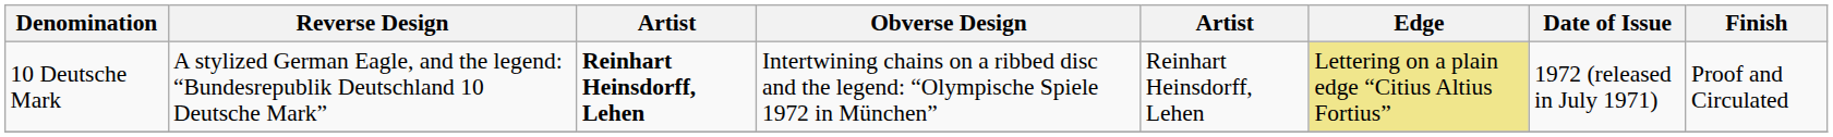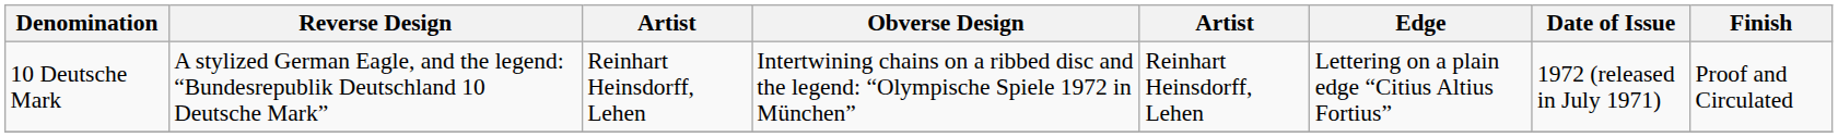10 Deutsche Mark | column 3: bold -> normal
10 Deutsche Mark | Edge: khaki background -> no background
